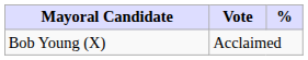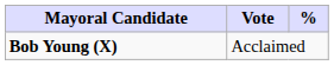Bob Young (X) | Mayoral Candidate: normal -> bold
